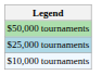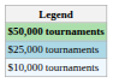row 2 | column 1: normal -> bold
